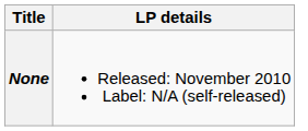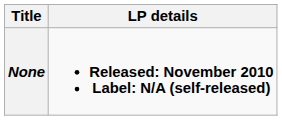None | LP details: normal -> bold
